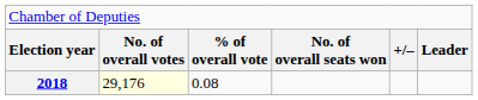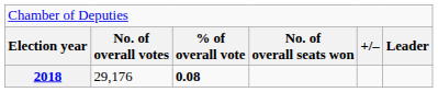2018 | column 2: lightyellow background -> no background
2018 | column 3: normal -> bold
